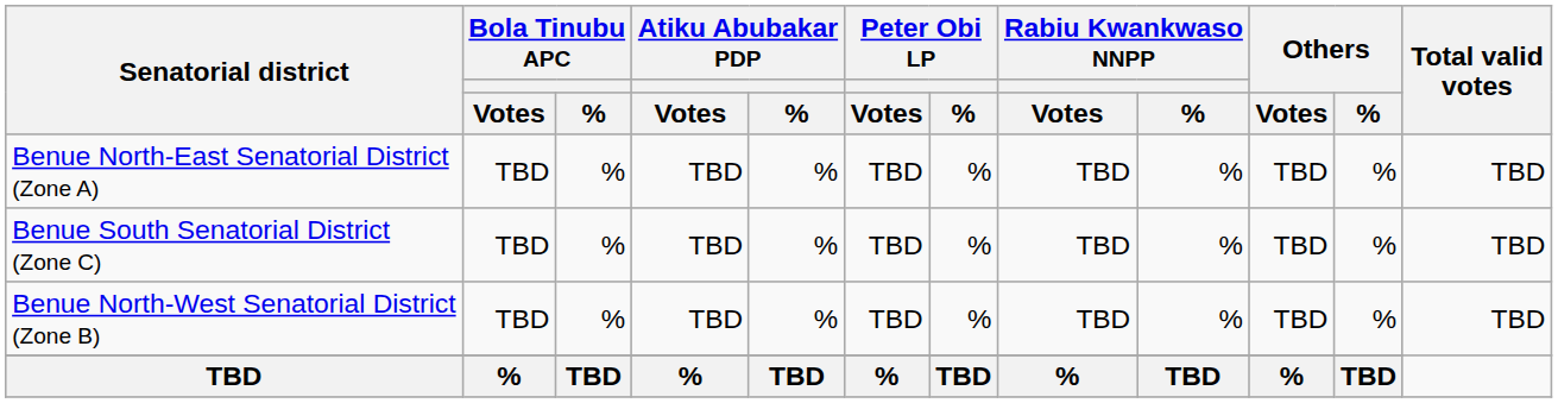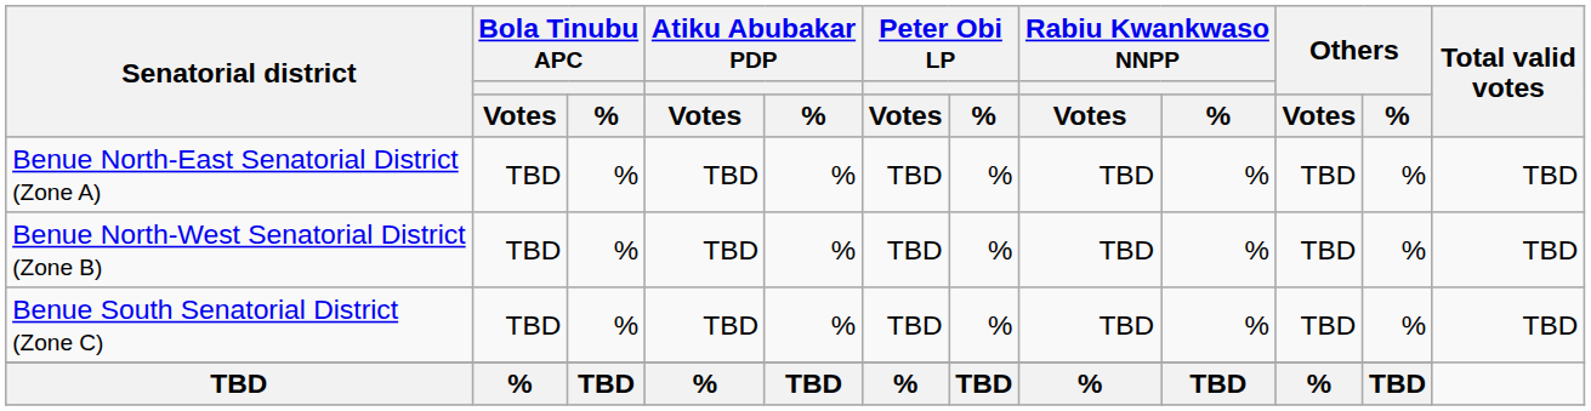rows swapped: Benue North-West Senatorial District (Zone B) <-> Benue South Senatorial District (Zone C)
